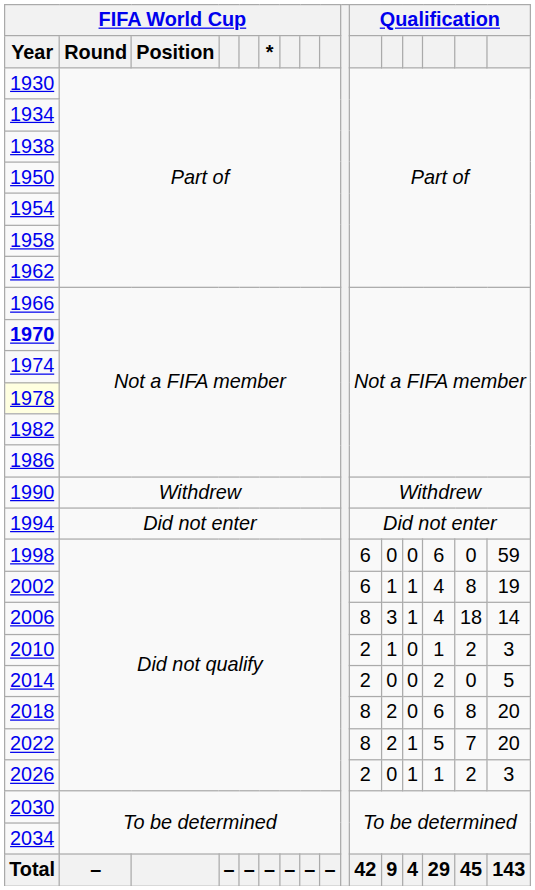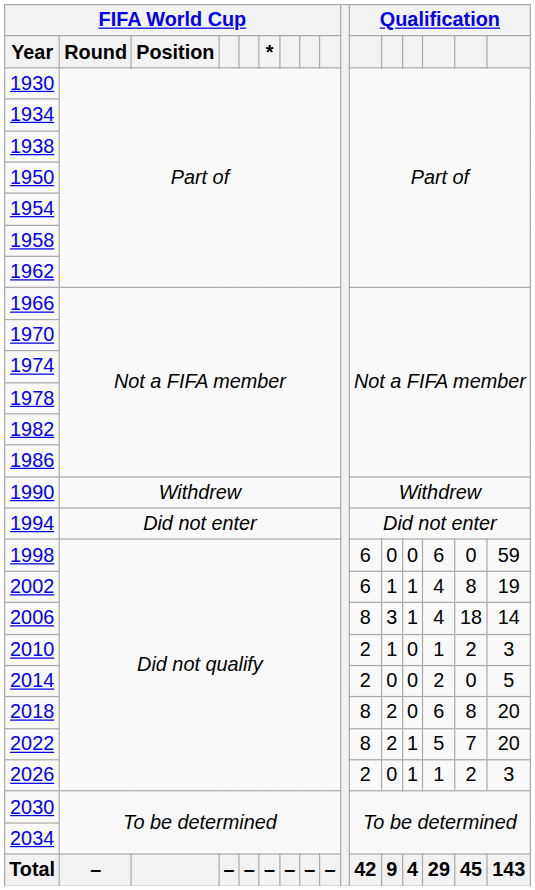1970 | FIFA World Cup / Year: bold -> normal
1978 | FIFA World Cup / Year: lightyellow background -> no background
